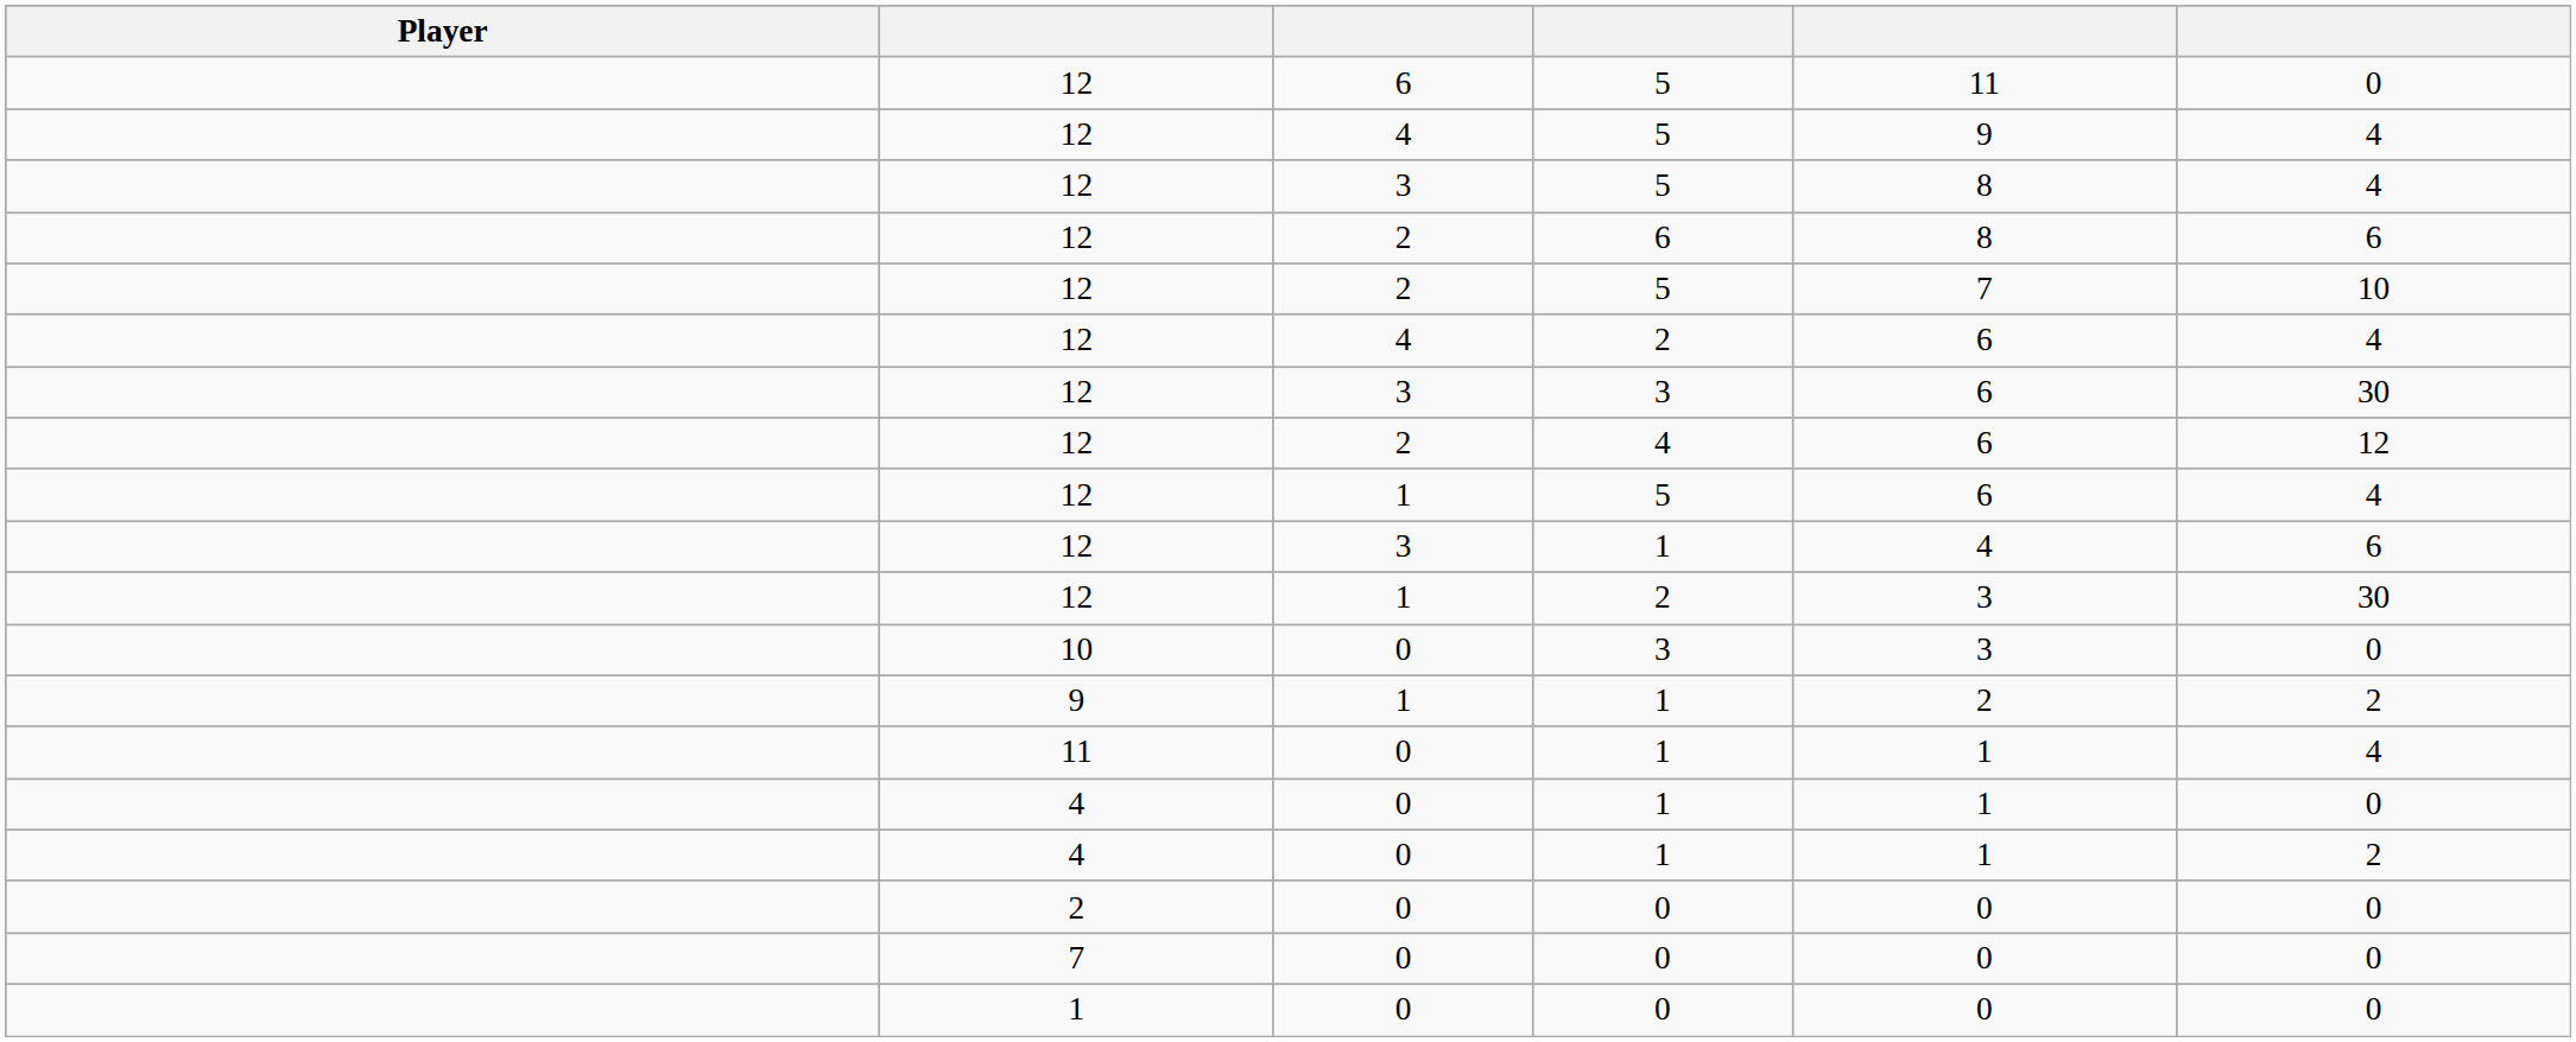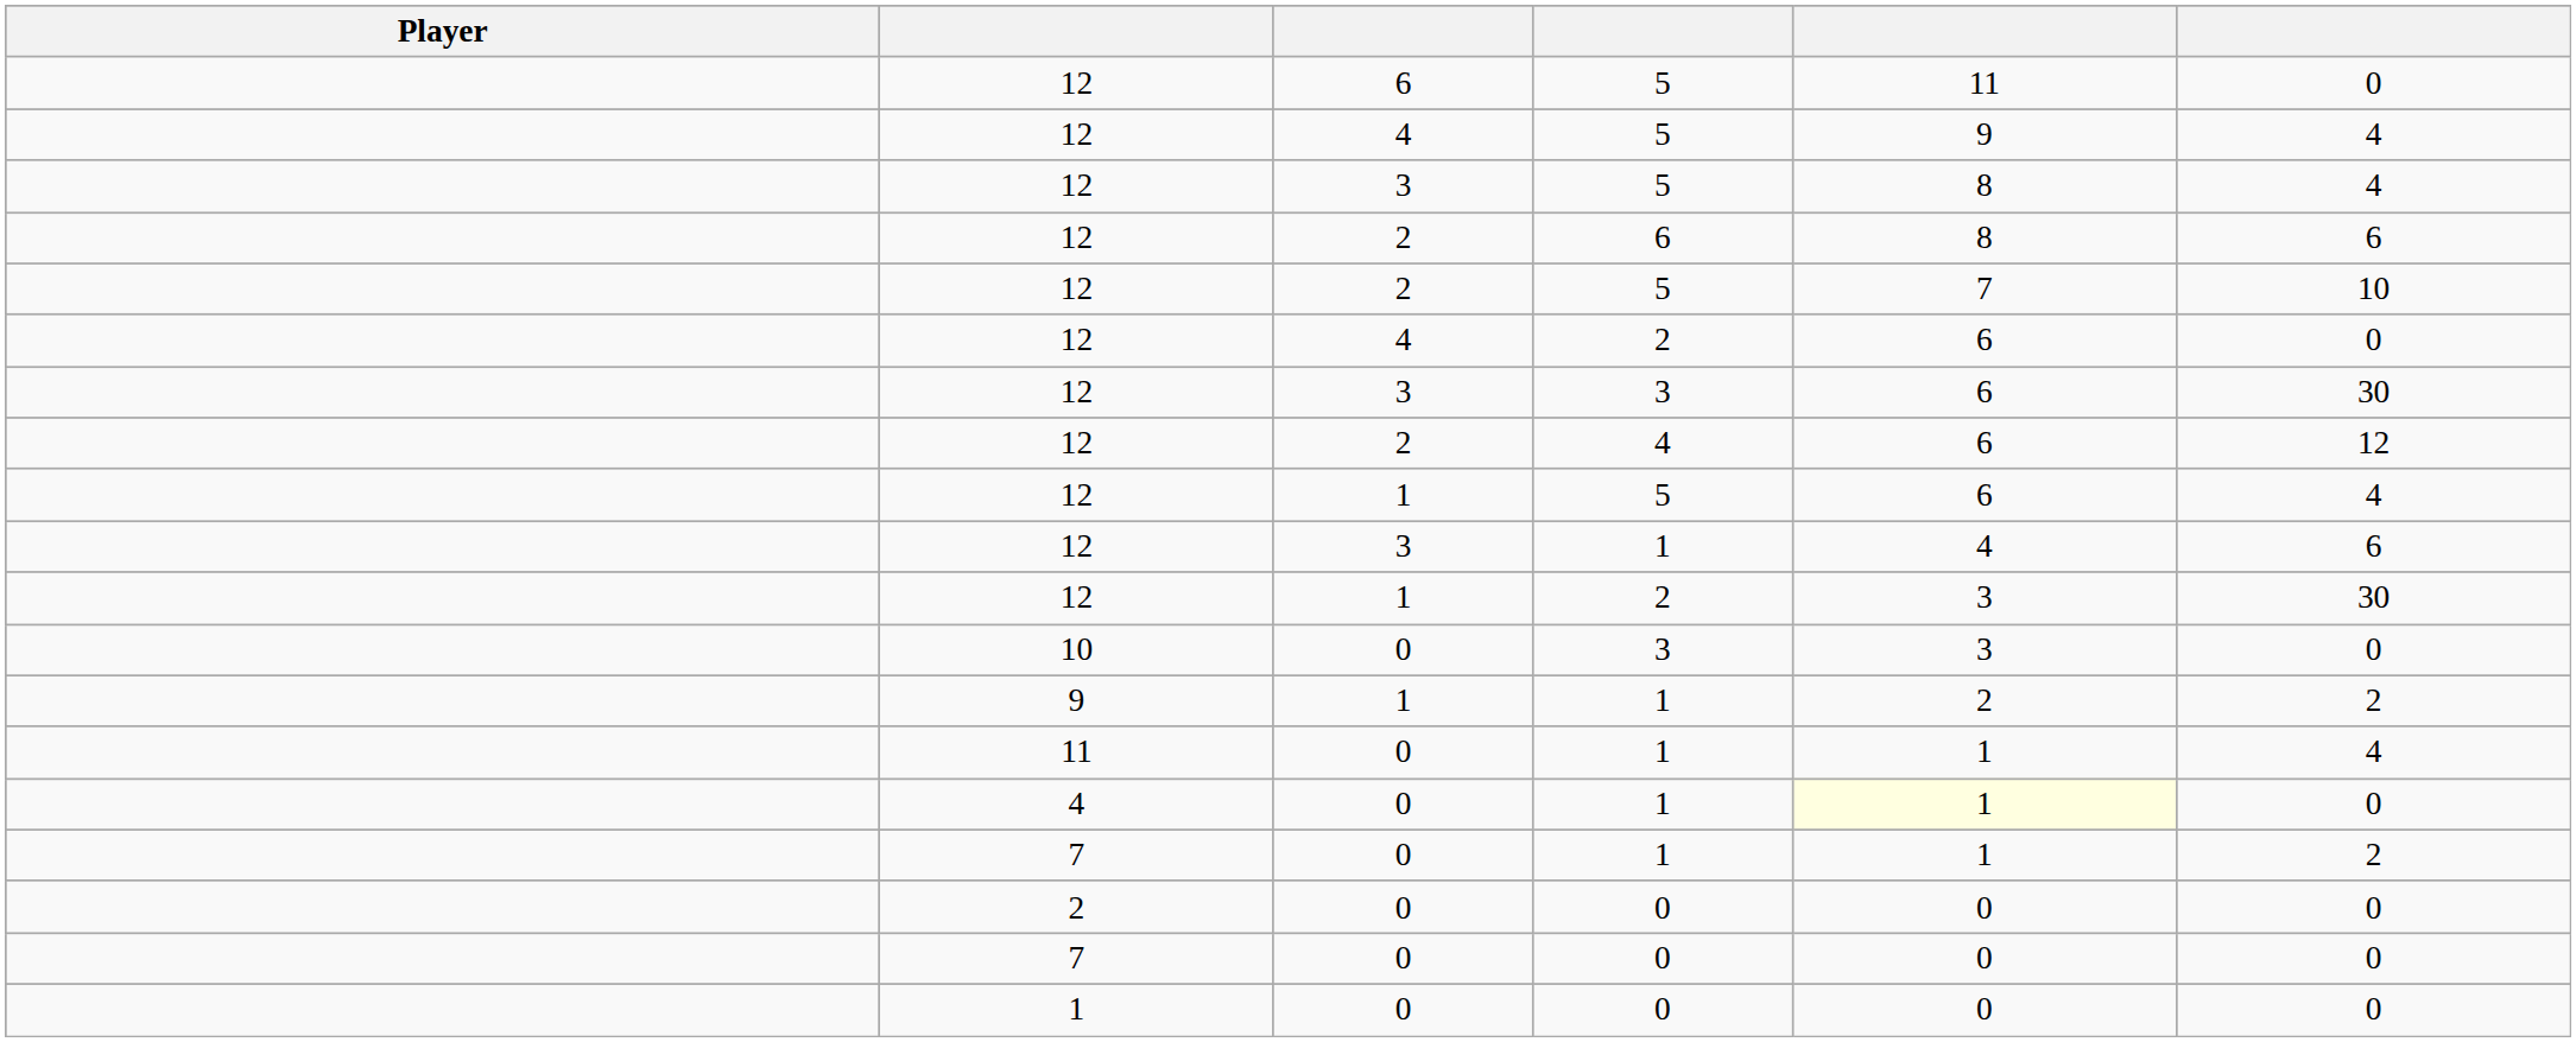row 7 | column 6: 4 -> 0
row 16 | column 5: no background -> lightyellow background
row 17 | column 2: 4 -> 7
